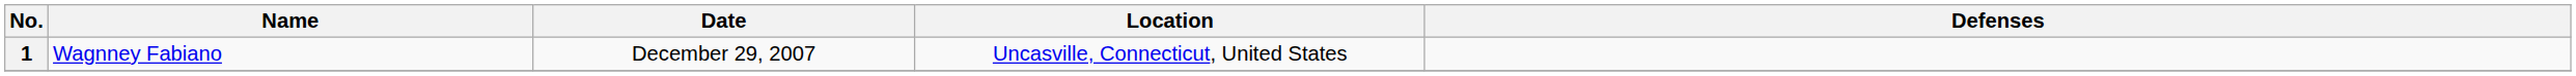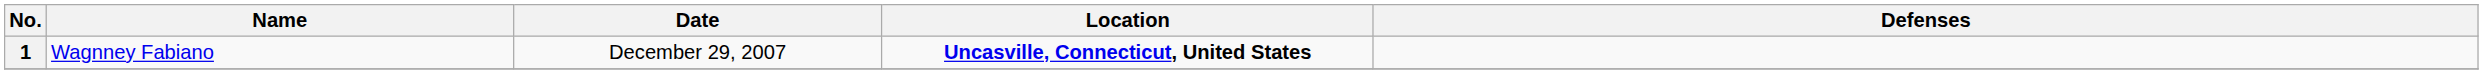1 | Location: normal -> bold
